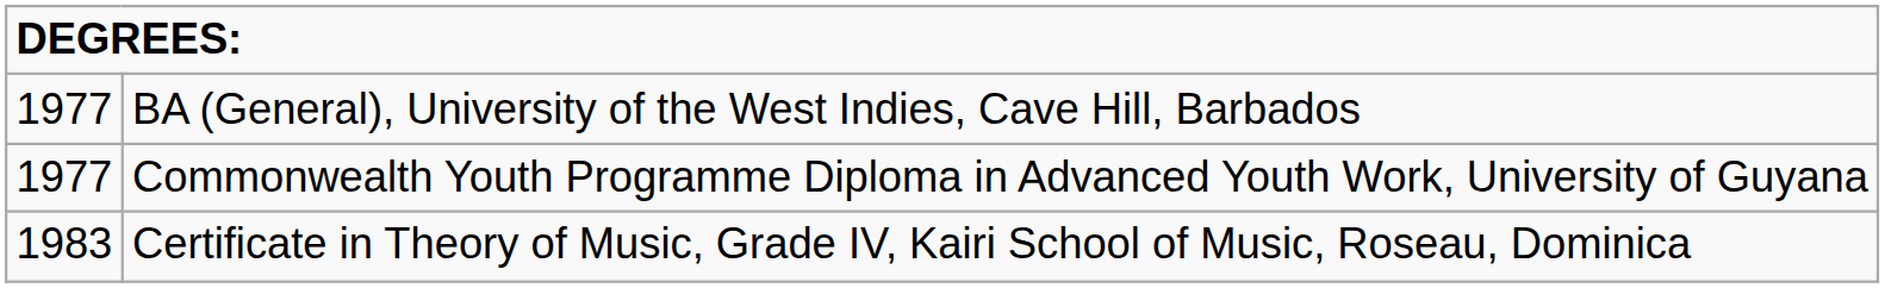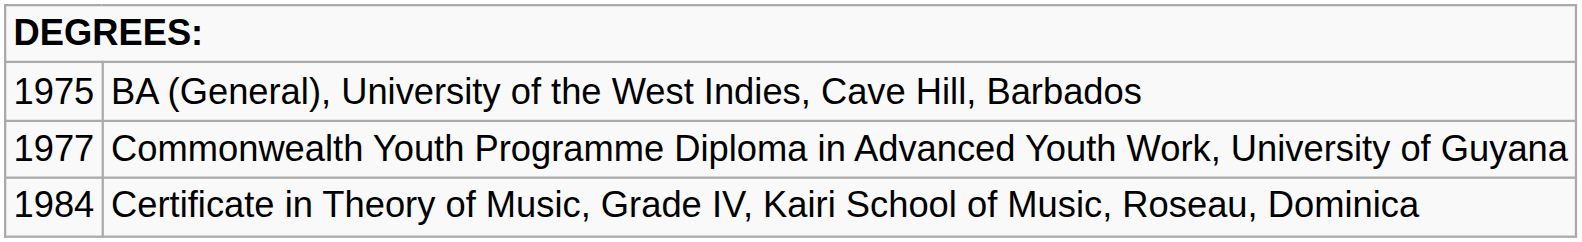row 2 | column 1: 1977 -> 1975
row 4 | column 1: 1983 -> 1984
